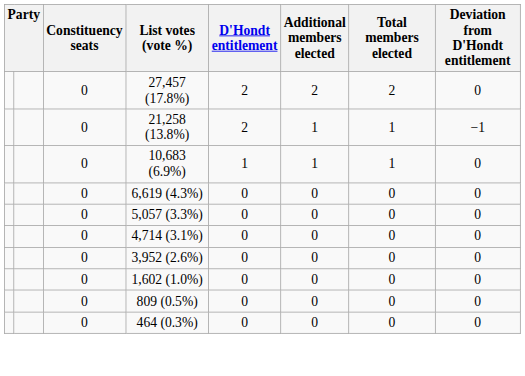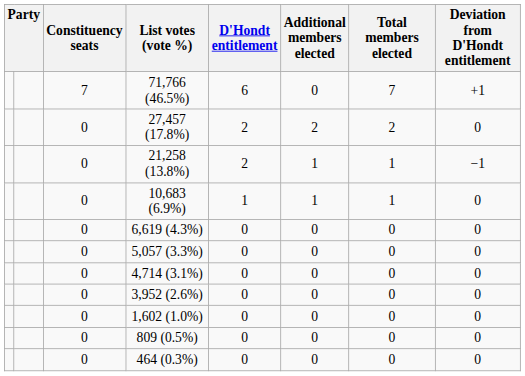+ row: 7 | 71,766 (46.5%) | 6 | 0 | 7 | +1
